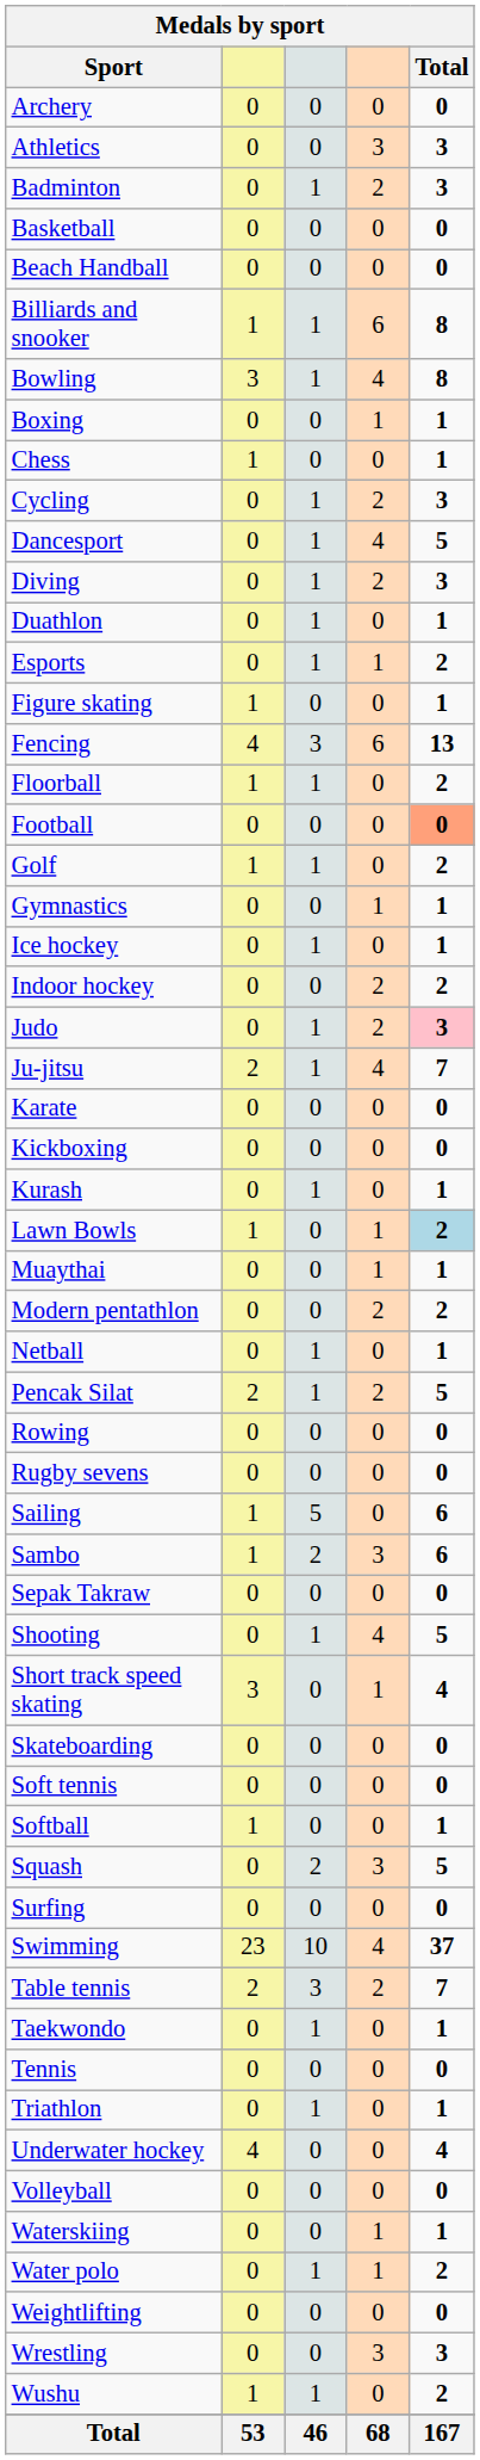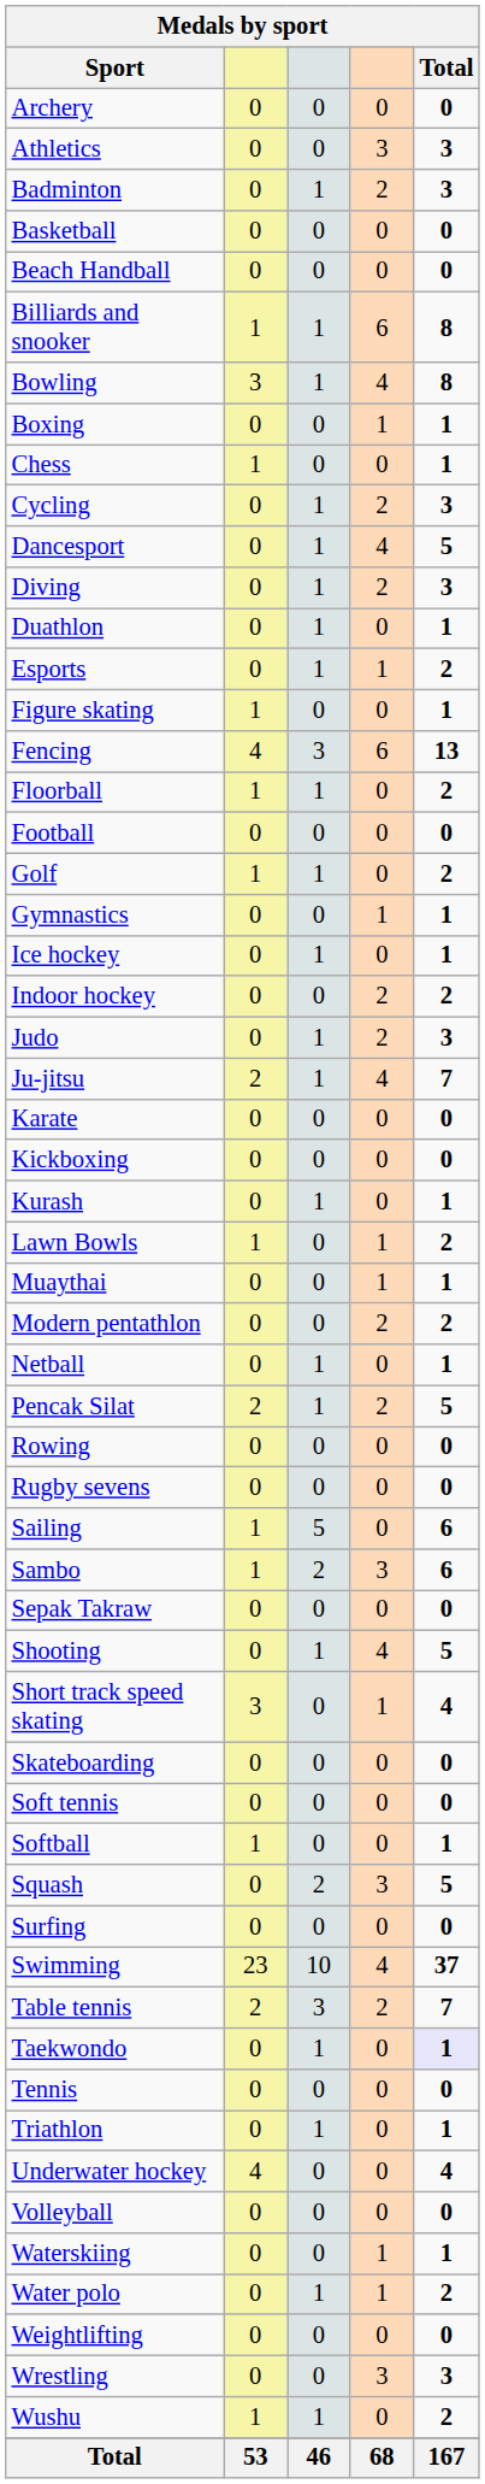Football | Total: lightsalmon background -> no background
Judo | Total: pink background -> no background
Lawn Bowls | Total: lightblue background -> no background
Taekwondo | Total: no background -> lavender background
